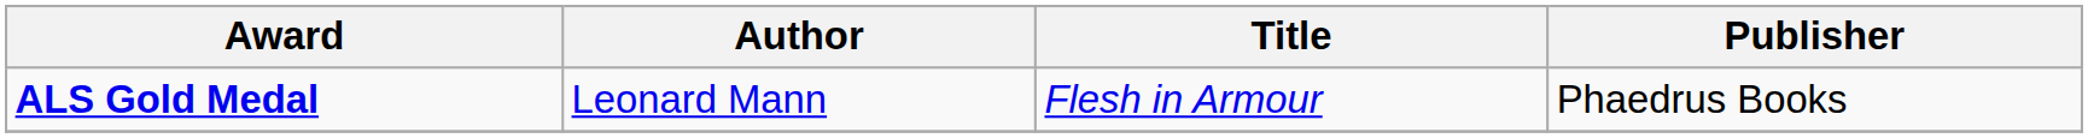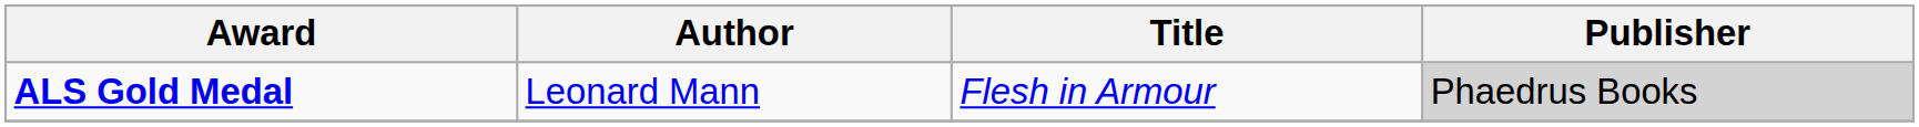ALS Gold Medal | Publisher: no background -> lightgrey background
